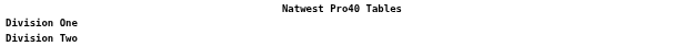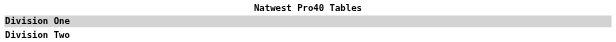row 2 | column 1: no background -> lightgrey background
